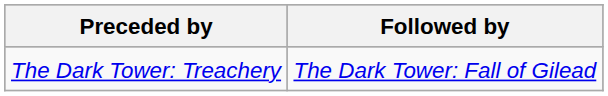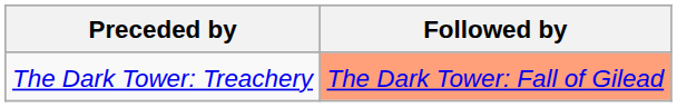The Dark Tower: Treachery | Followed by: no background -> lightsalmon background
